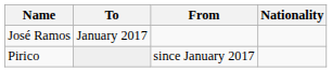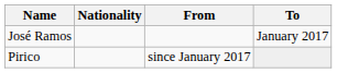columns swapped: Nationality <-> To
